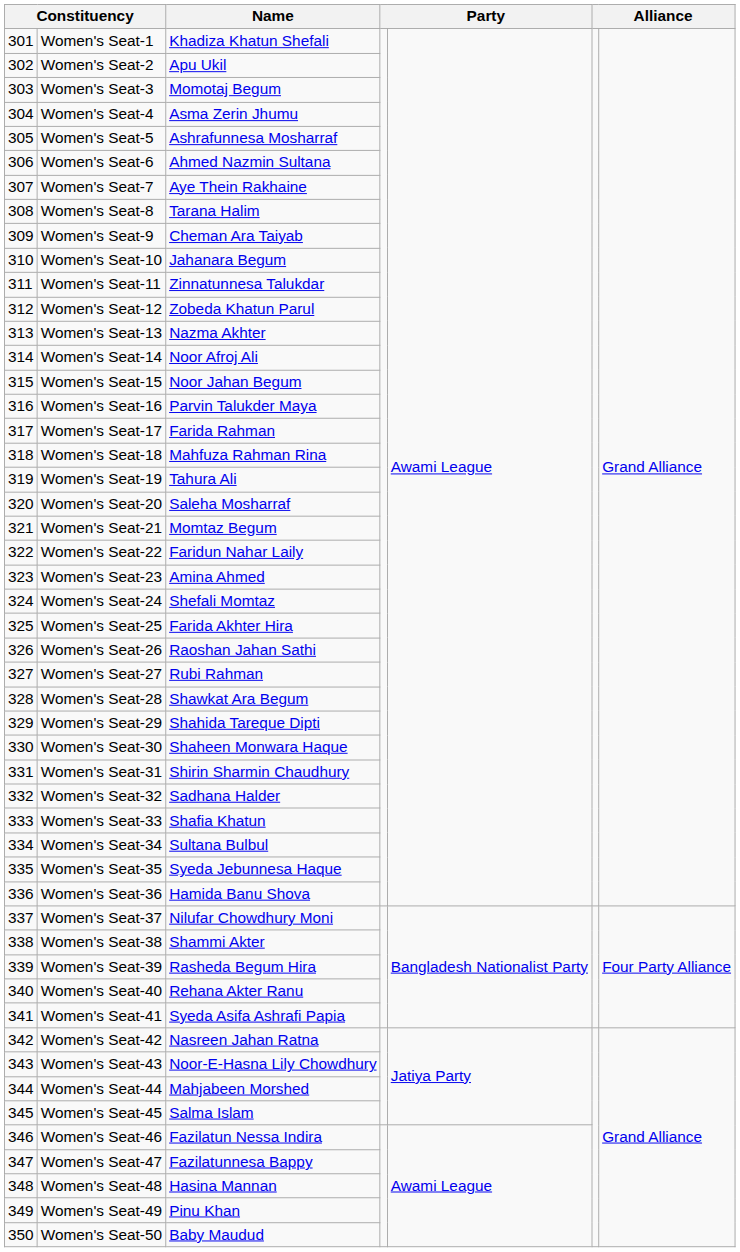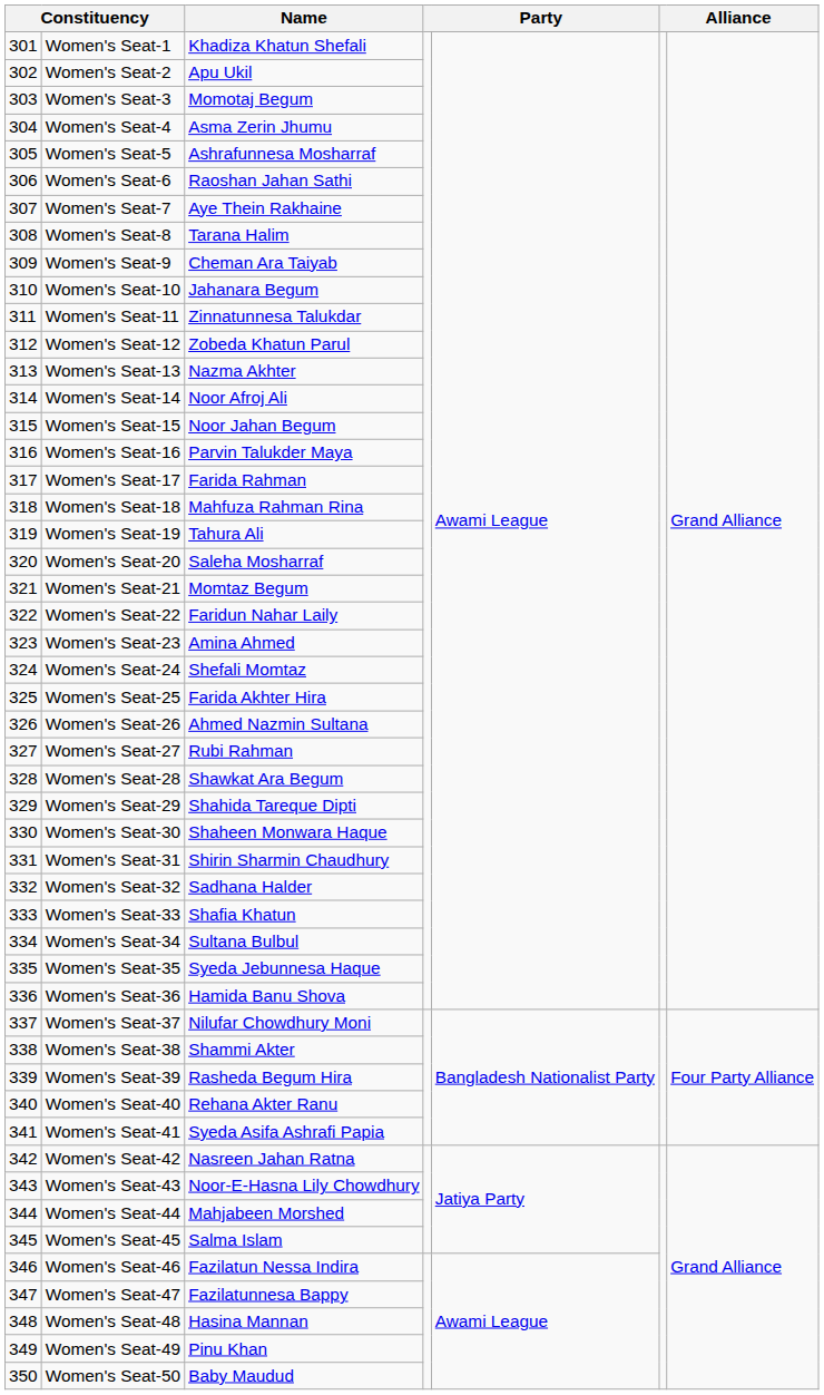Women's Seat-6 | Name: Ahmed Nazmin Sultana -> Raoshan Jahan Sathi
Women's Seat-26 | Name: Raoshan Jahan Sathi -> Ahmed Nazmin Sultana
